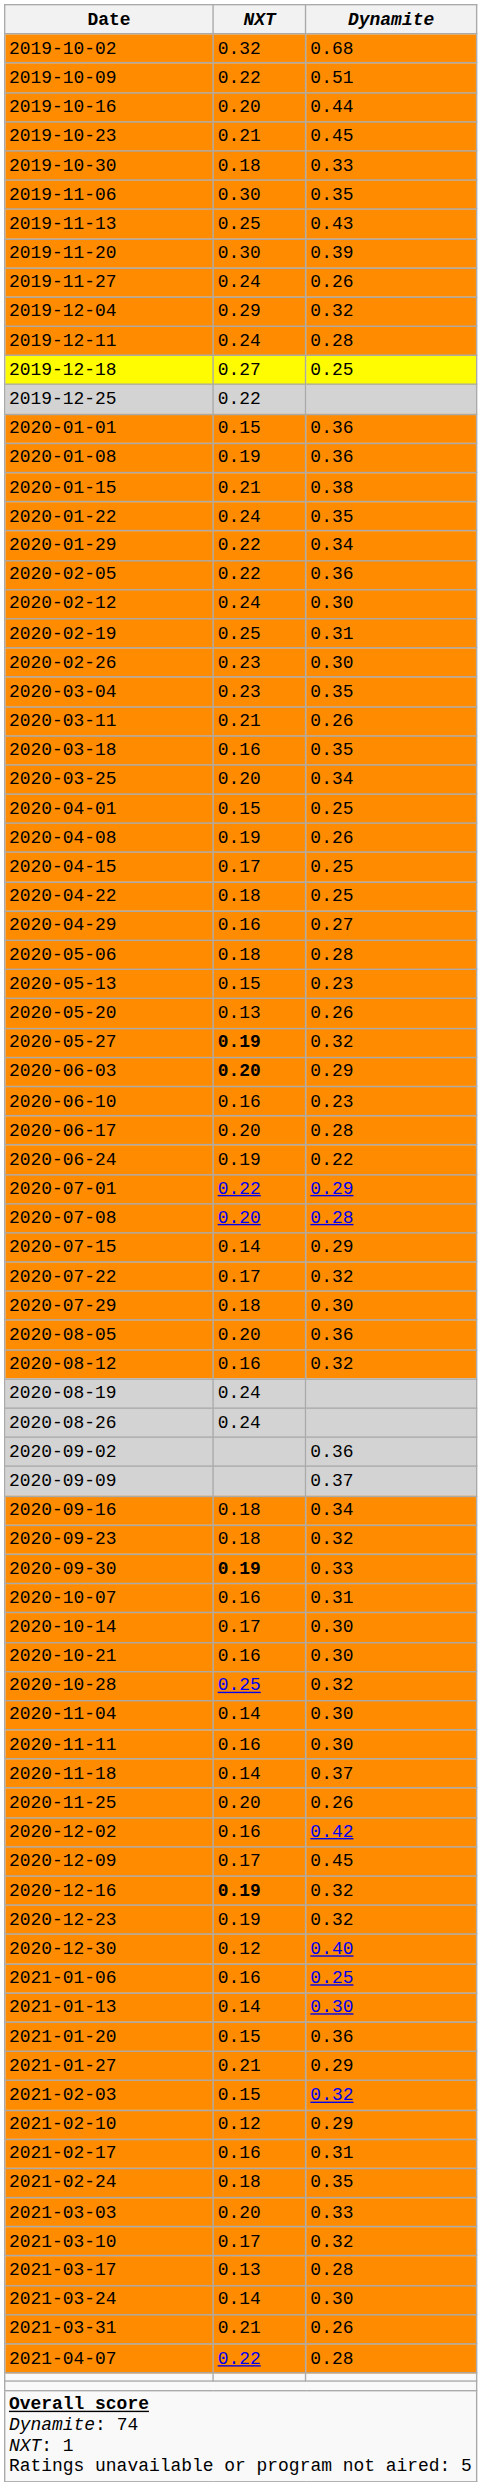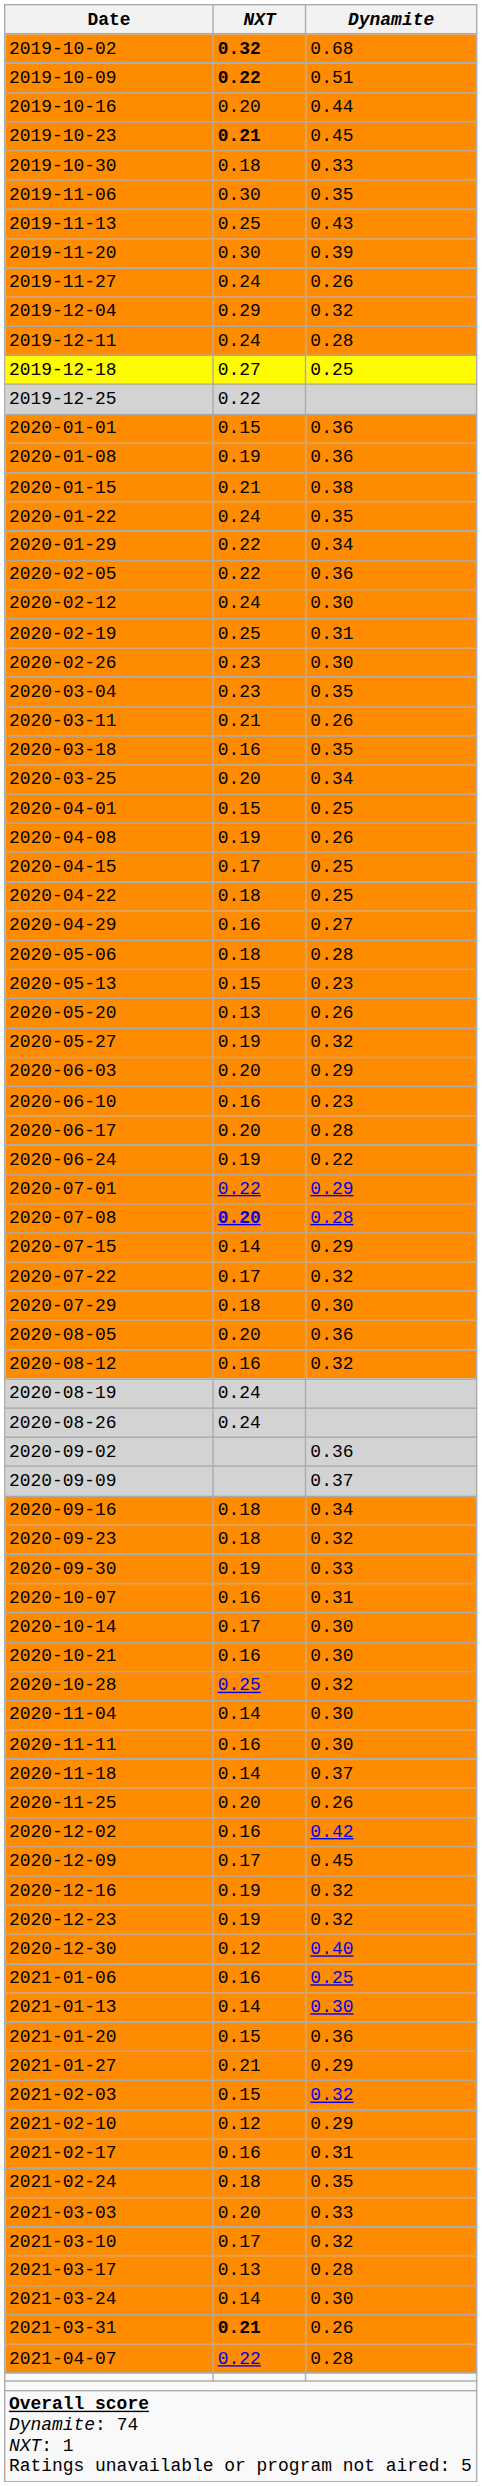2019-10-02 | NXT: normal -> bold
2019-10-09 | NXT: normal -> bold
2019-10-23 | NXT: normal -> bold
2020-05-27 | NXT: bold -> normal
2020-06-03 | NXT: bold -> normal
2020-07-08 | NXT: normal -> bold
2020-09-30 | NXT: bold -> normal
2020-12-16 | NXT: bold -> normal
2021-03-31 | NXT: normal -> bold
